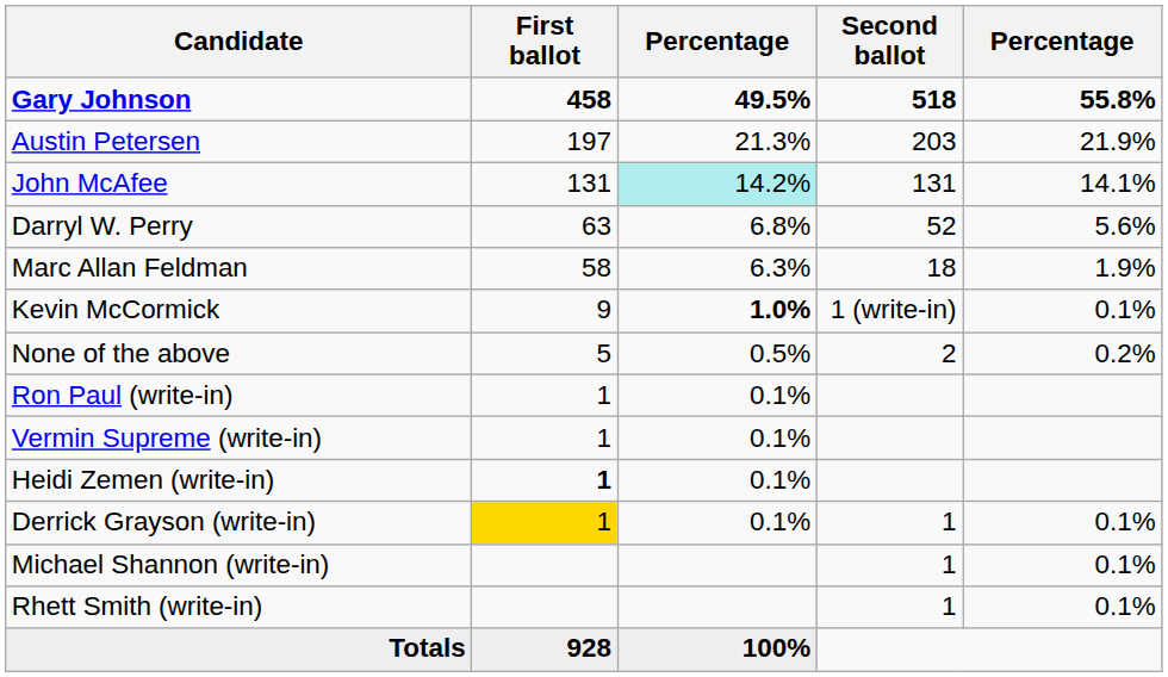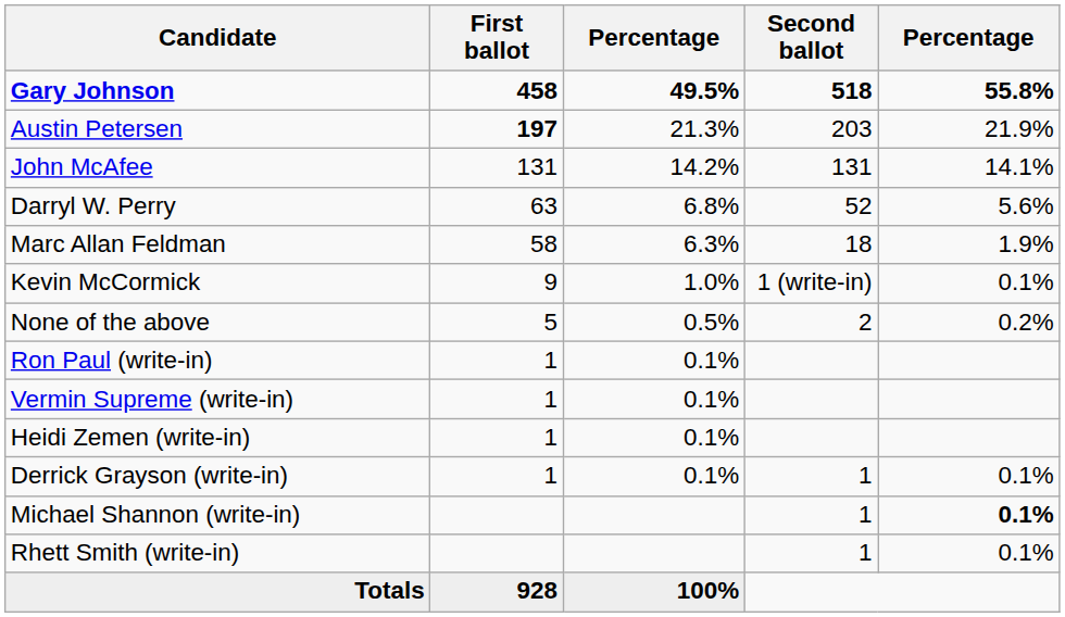Austin Petersen | First ballot: normal -> bold
John McAfee | column 3: paleturquoise background -> no background
Kevin McCormick | column 3: bold -> normal
Heidi Zemen (write-in) | First ballot: bold -> normal
Derrick Grayson (write-in) | First ballot: gold background -> no background
Michael Shannon (write-in) | column 5: normal -> bold
